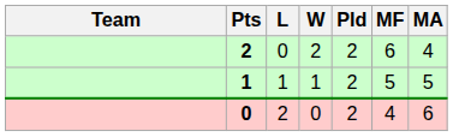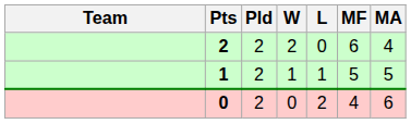columns swapped: Pld <-> L
